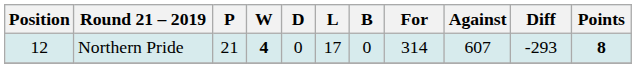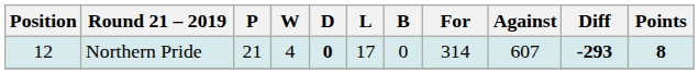Northern Pride | W: bold -> normal
Northern Pride | D: normal -> bold
Northern Pride | Diff: normal -> bold
